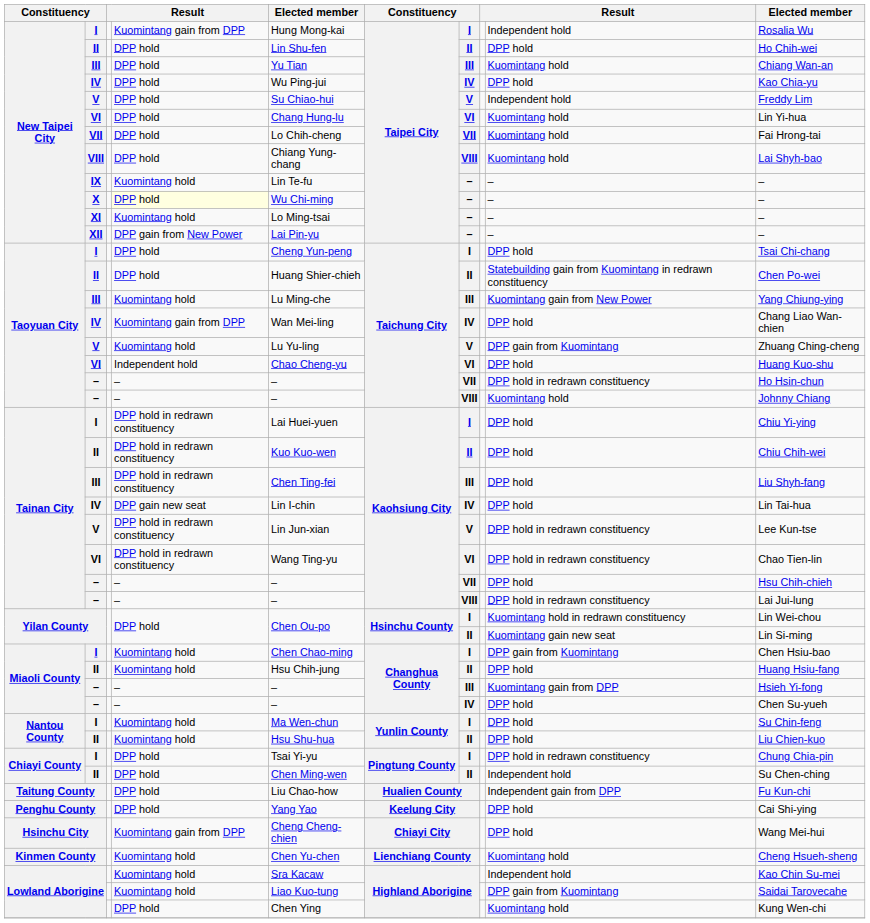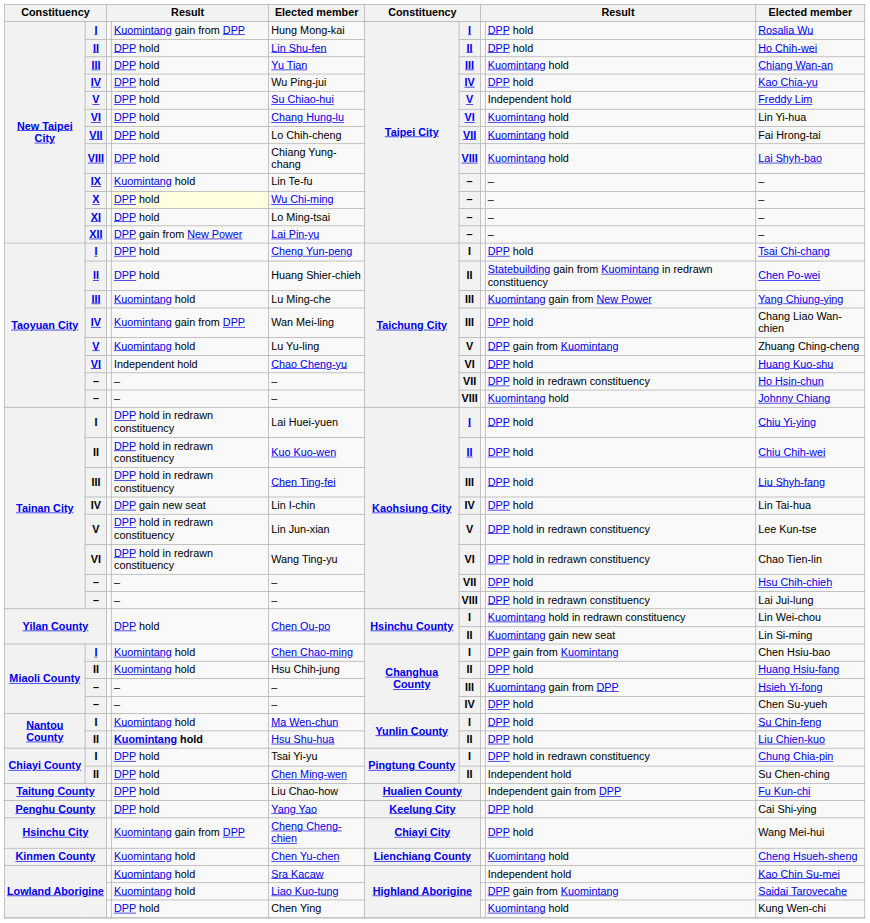New Taipei City / I | column 9: Independent hold -> DPP hold
XI | column 4: Kuomintang hold -> DPP hold
Taoyuan City / IV | column 7: IV -> III
Nantou County / II | column 4: normal -> bold
